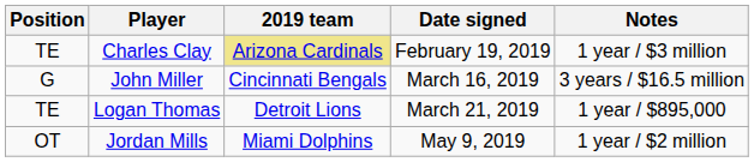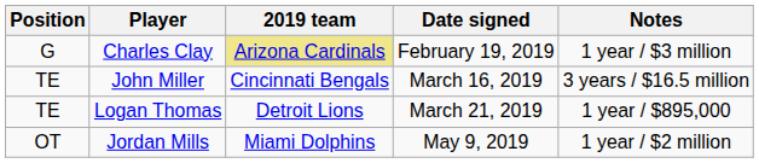Charles Clay | Position: TE -> G
John Miller | Position: G -> TE
